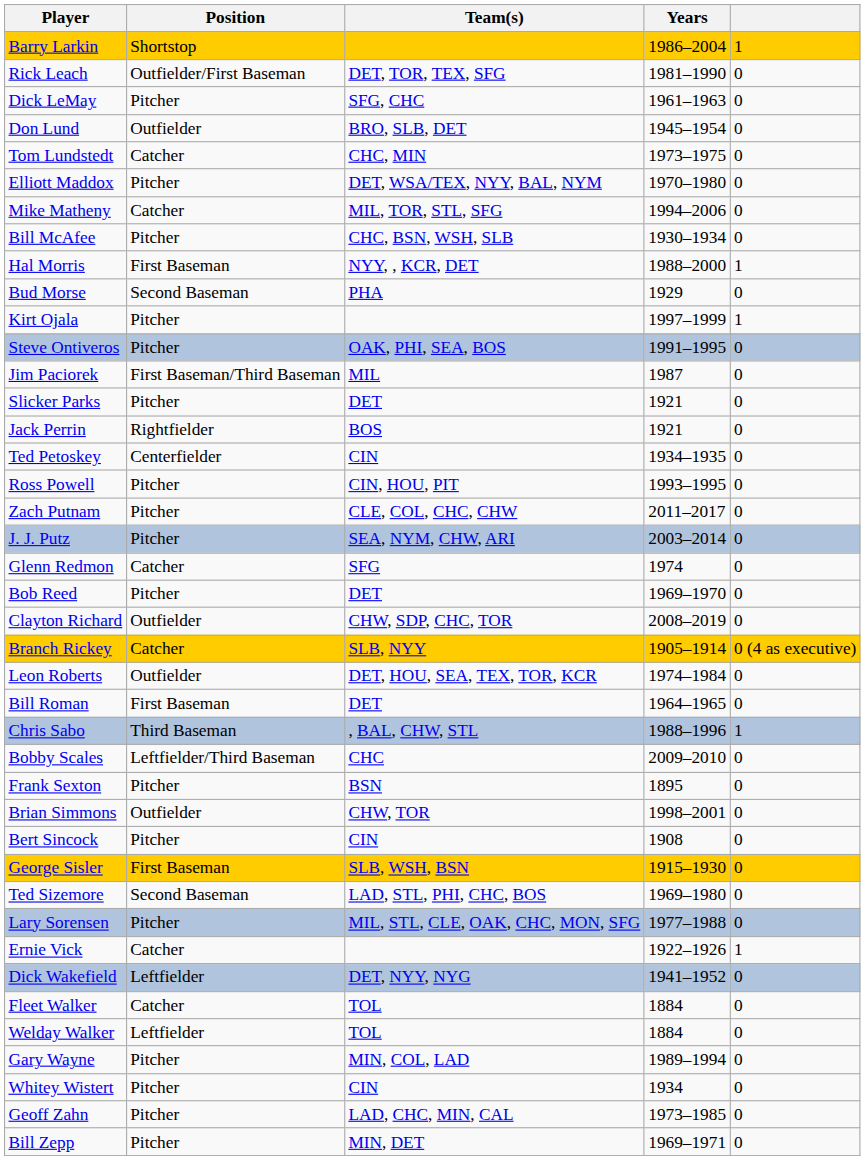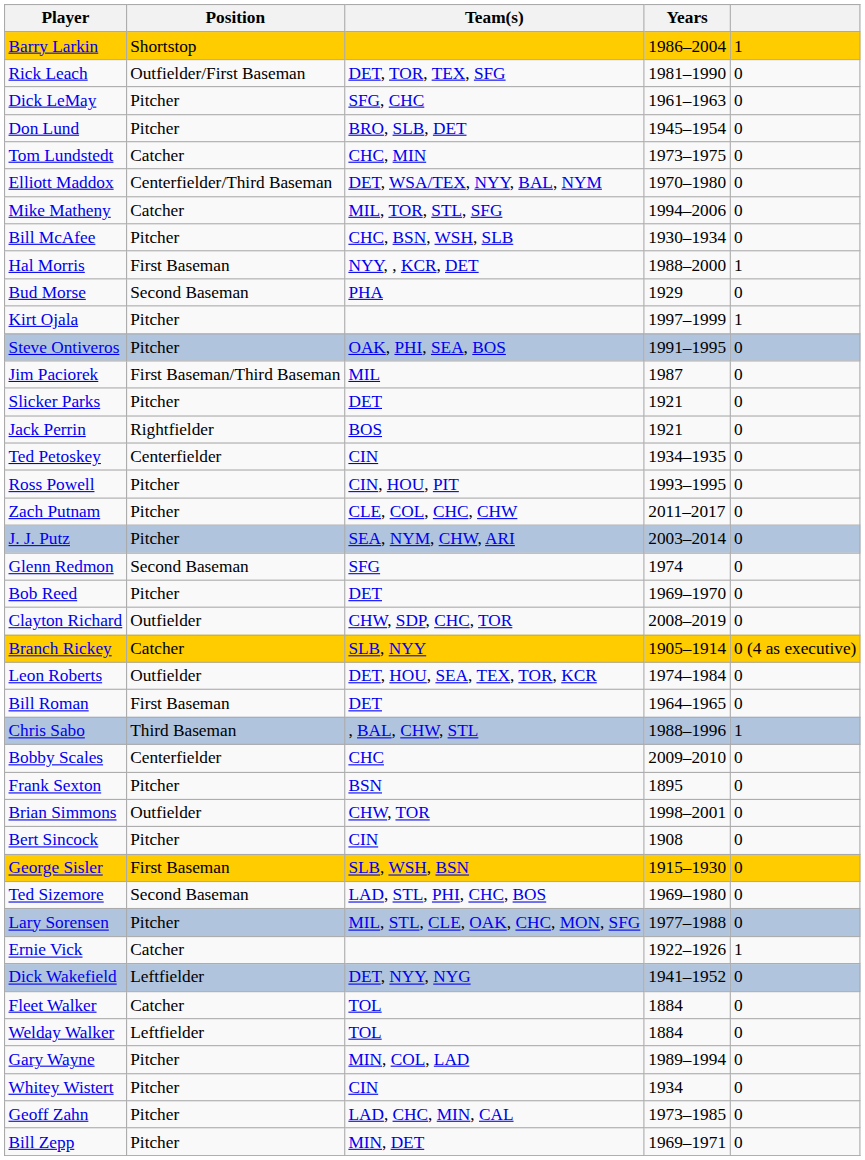Don Lund | Position: Outfielder -> Pitcher
Elliott Maddox | Position: Pitcher -> Centerfielder/Third Baseman
Glenn Redmon | Position: Catcher -> Second Baseman
Bobby Scales | Position: Leftfielder/Third Baseman -> Centerfielder
